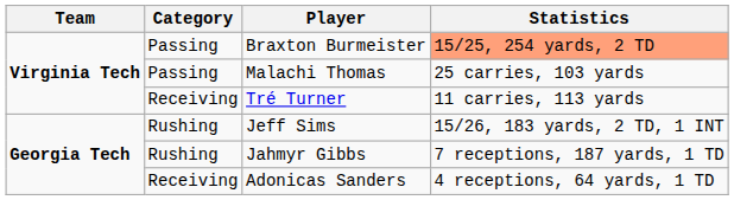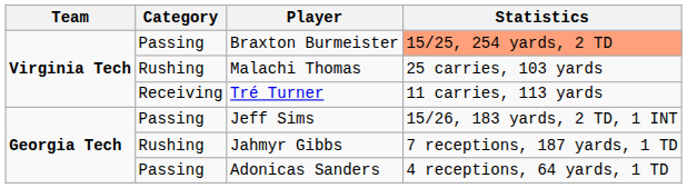Malachi Thomas | Category: Passing -> Rushing
Jeff Sims | Category: Rushing -> Passing
Adonicas Sanders | Category: Receiving -> Passing
